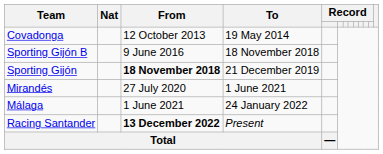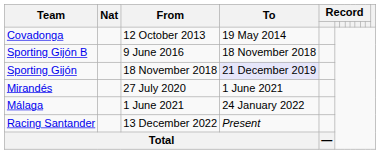Sporting Gijón | From: bold -> normal
Sporting Gijón | To: no background -> lavender background
Racing Santander | From: bold -> normal
